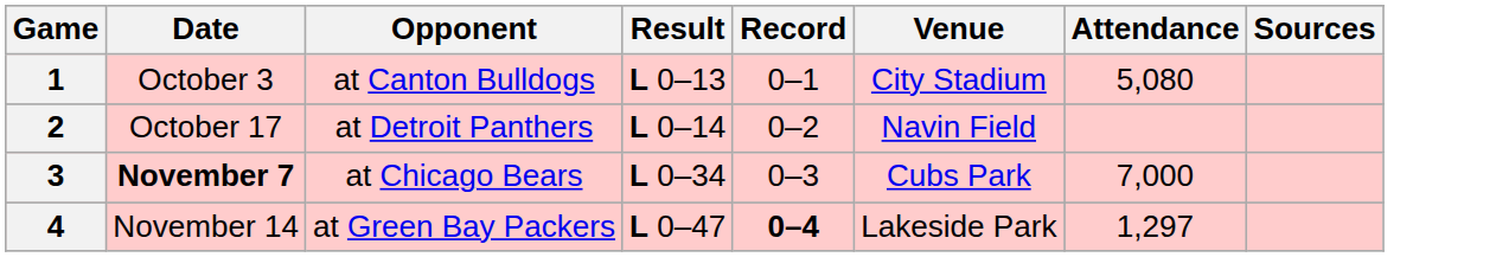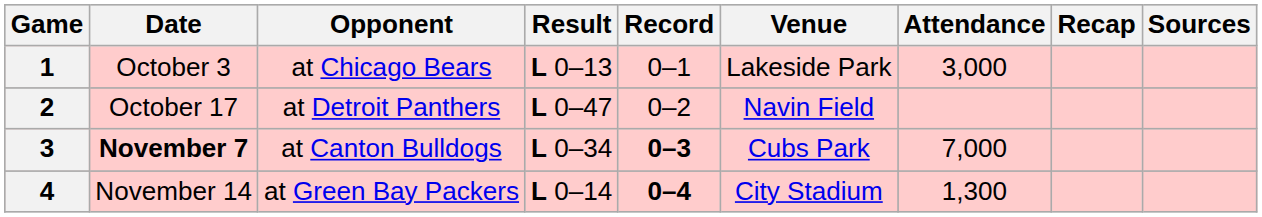+ column: Recap
1 | Opponent: at Canton Bulldogs -> at Chicago Bears
1 | Venue: City Stadium -> Lakeside Park
1 | Attendance: 5,080 -> 3,000
2 | Result: L 0–14 -> L 0–47
3 | Opponent: at Chicago Bears -> at Canton Bulldogs
3 | Record: normal -> bold
4 | Result: L 0–47 -> L 0–14
4 | Venue: Lakeside Park -> City Stadium
4 | Attendance: 1,297 -> 1,300
